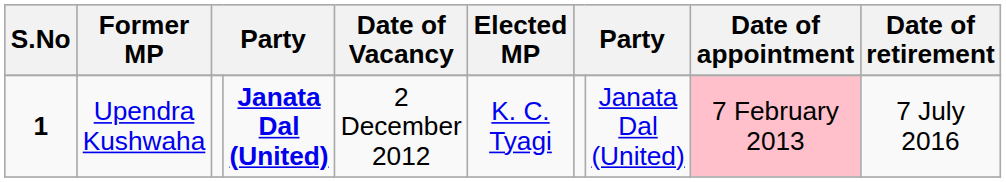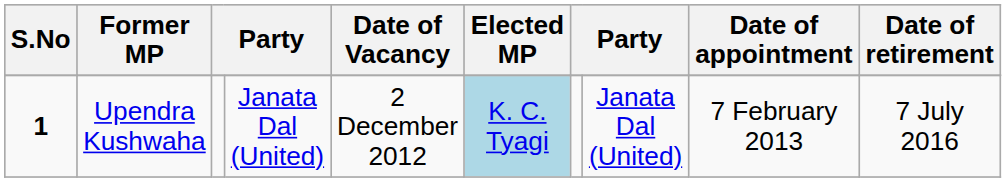Upendra Kushwaha | column 4: bold -> normal
Upendra Kushwaha | Elected MP: no background -> lightblue background
Upendra Kushwaha | Date of appointment: pink background -> no background
